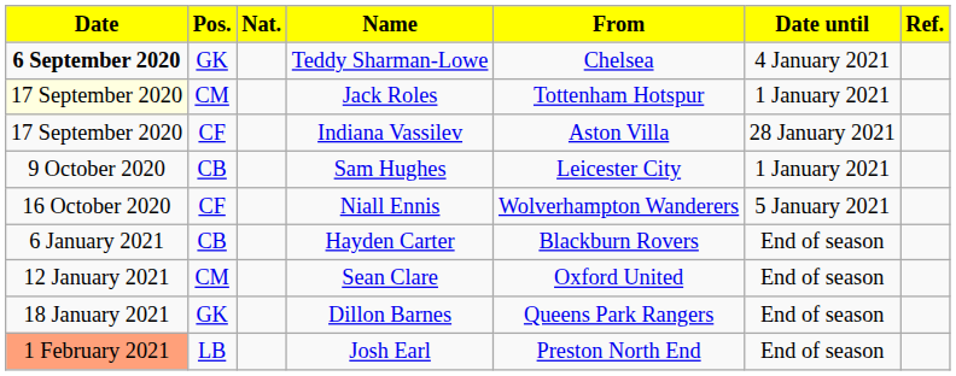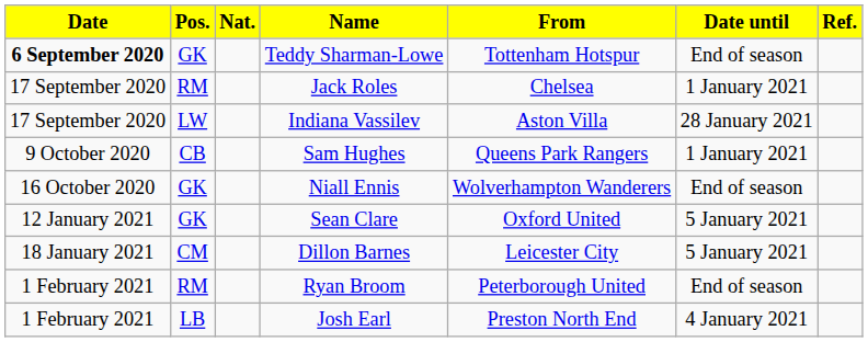Teddy Sharman-Lowe | From: Chelsea -> Tottenham Hotspur
Teddy Sharman-Lowe | Date until: 4 January 2021 -> End of season
Jack Roles | Date: lightyellow background -> no background
Jack Roles | Pos.: CM -> RM
Jack Roles | From: Tottenham Hotspur -> Chelsea
Indiana Vassilev | Pos.: CF -> LW
Sam Hughes | From: Leicester City -> Queens Park Rangers
Niall Ennis | Pos.: CF -> GK
Niall Ennis | Date until: 5 January 2021 -> End of season
- row: 6 January 2021 | CB | Hayden Carter | Blackburn Rovers | End of season
Sean Clare | Pos.: CM -> GK
Sean Clare | Date until: End of season -> 5 January 2021
Dillon Barnes | Pos.: GK -> CM
Dillon Barnes | From: Queens Park Rangers -> Leicester City
Dillon Barnes | Date until: End of season -> 5 January 2021
+ row: 1 February 2021 | RM | Ryan Broom | Peterborough United | End of season
Josh Earl | Date: lightsalmon background -> no background
Josh Earl | Date until: End of season -> 4 January 2021
